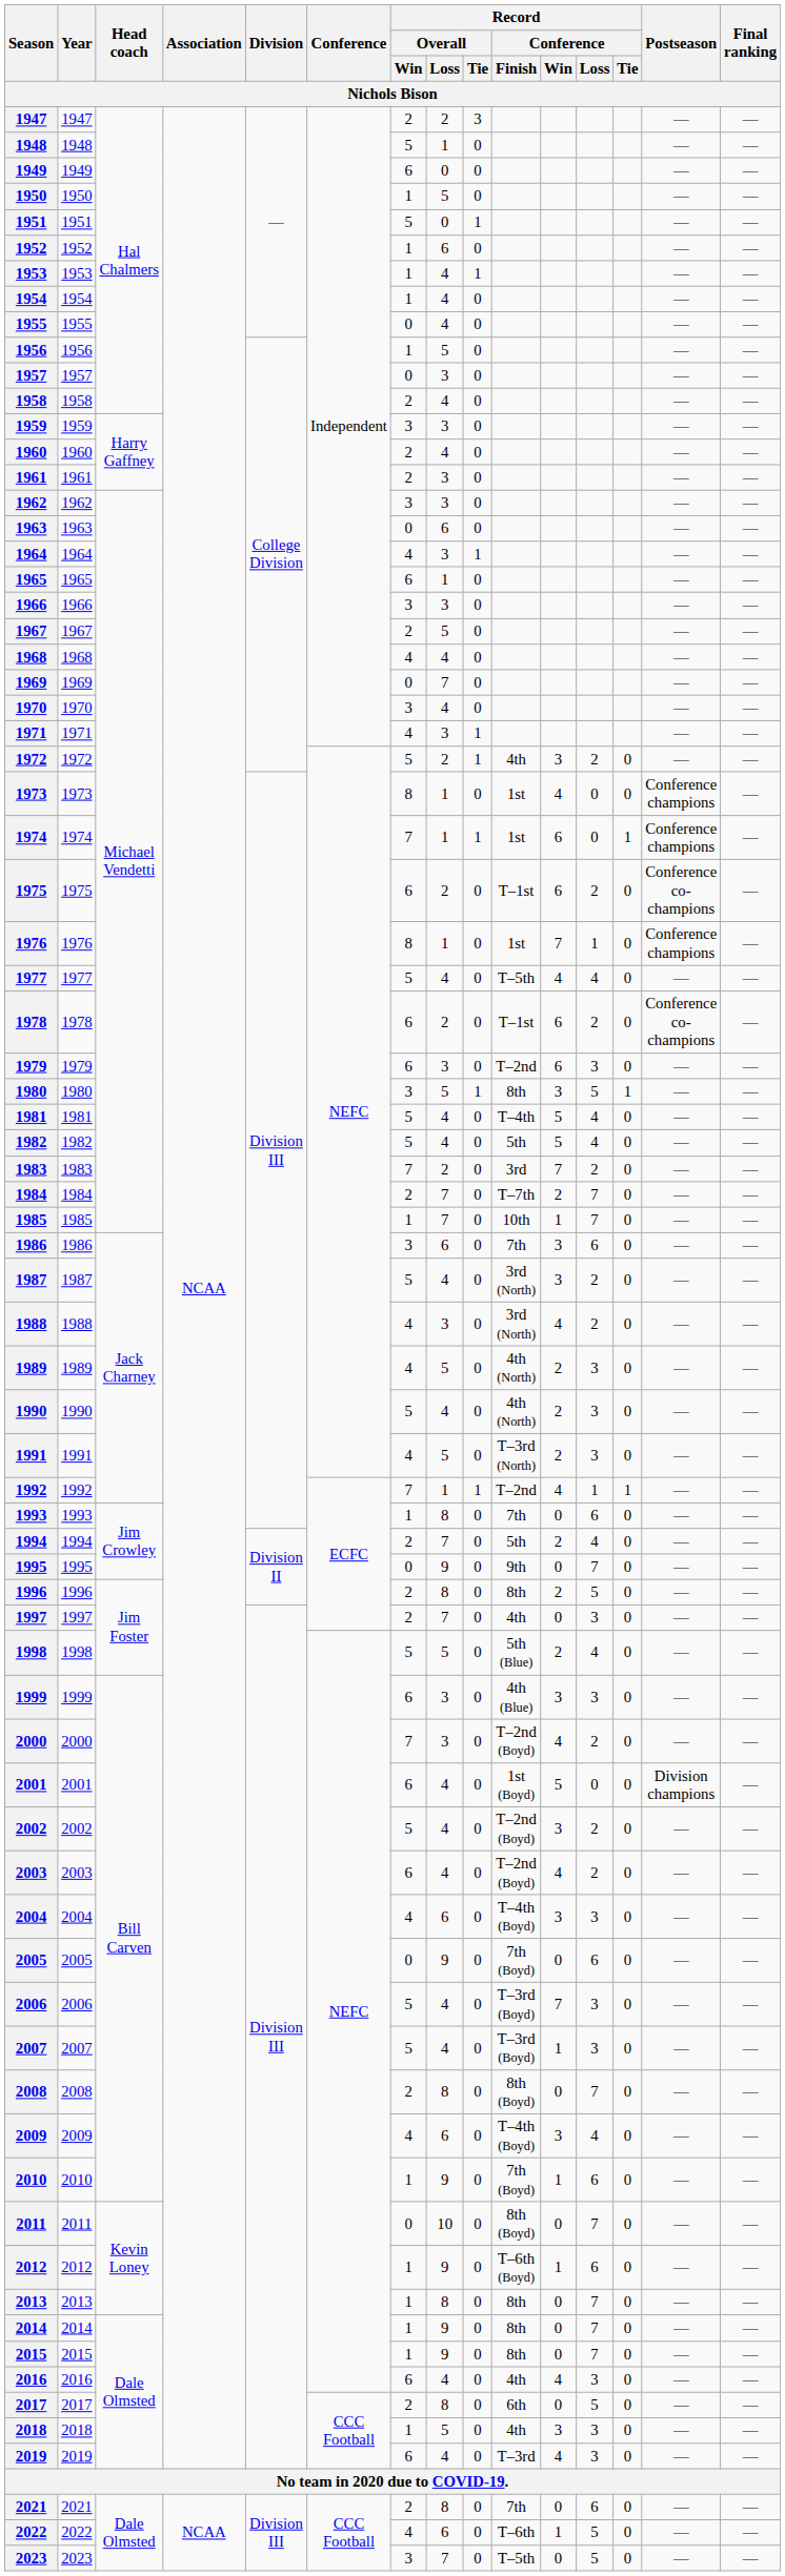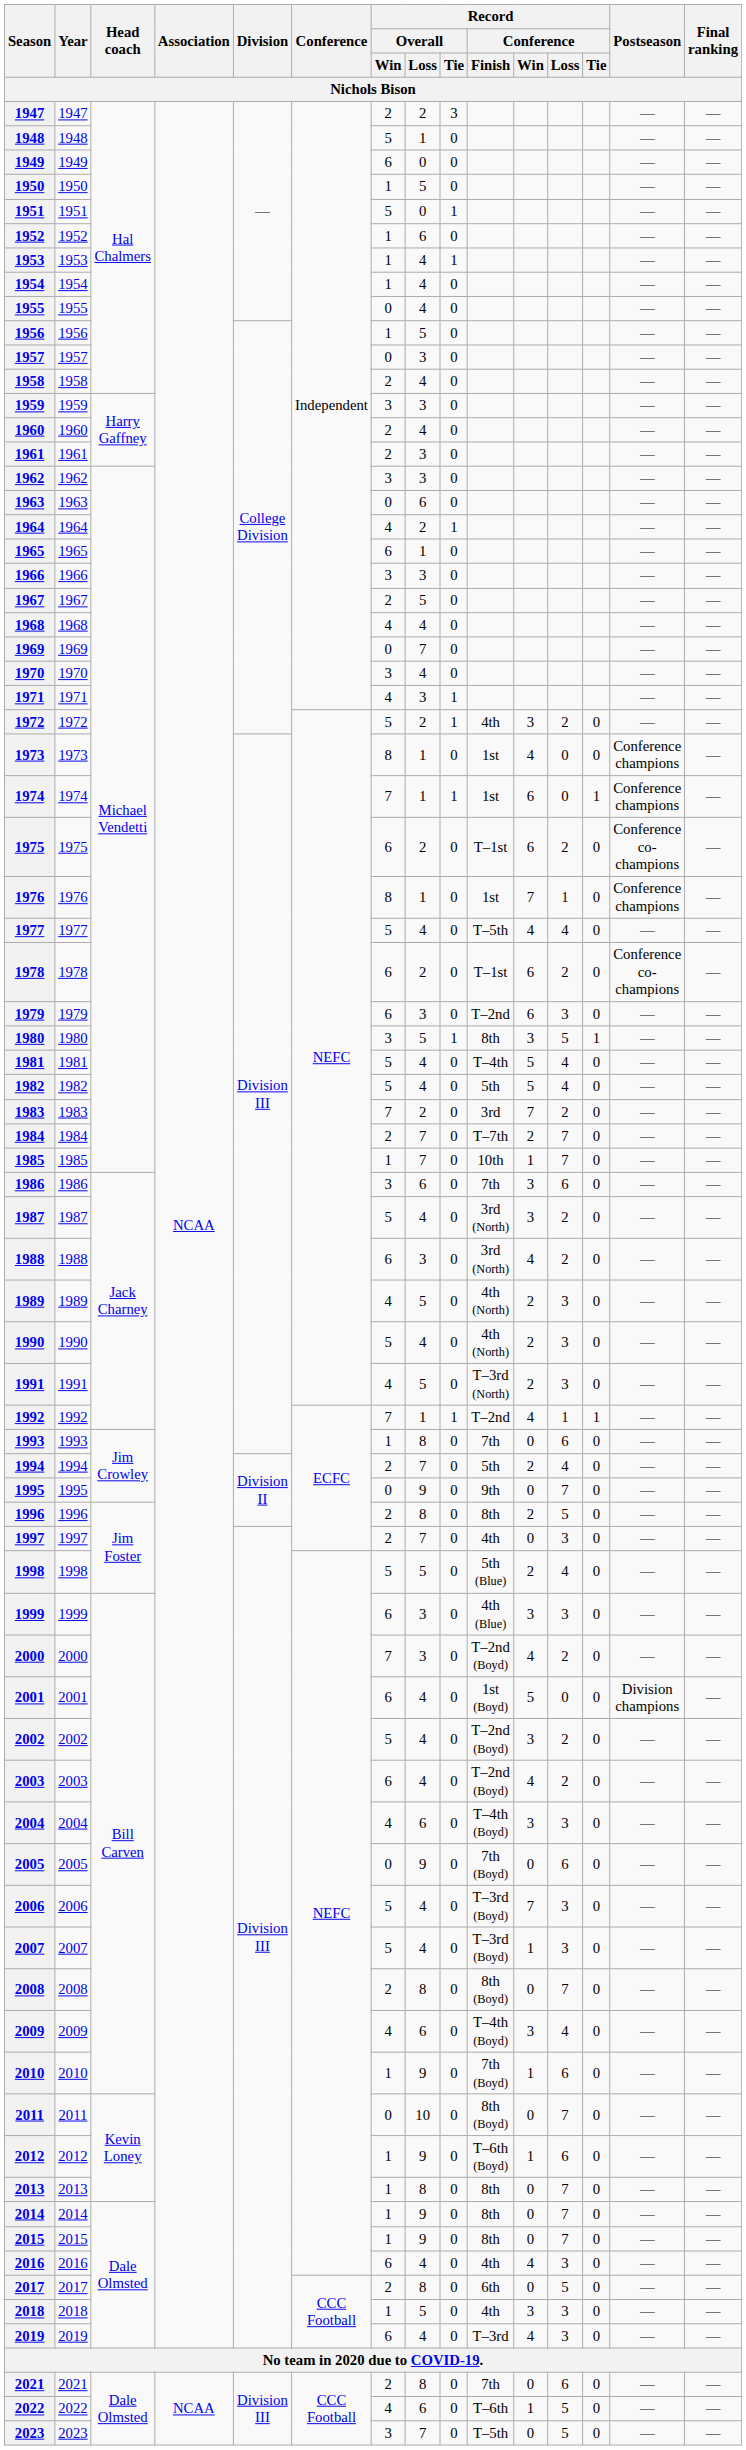row 22 | Record / Overall / Loss: 3 -> 2
row 46 | Record / Overall / Win: 4 -> 6
